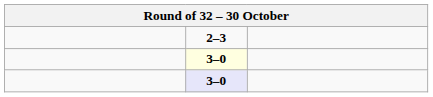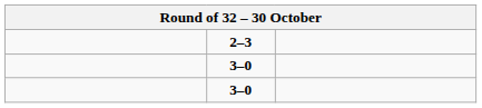row 3 | 2–3: lightyellow background -> no background
row 4 | 2–3: lavender background -> no background
